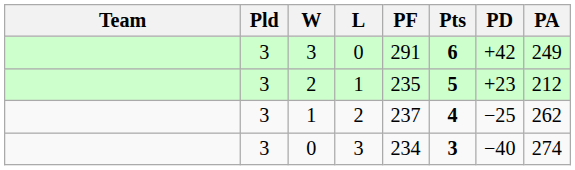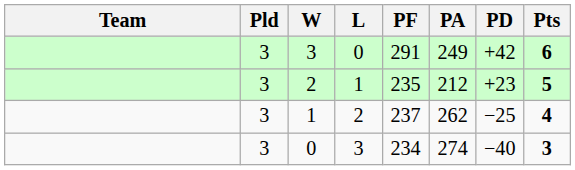columns swapped: PA <-> Pts
